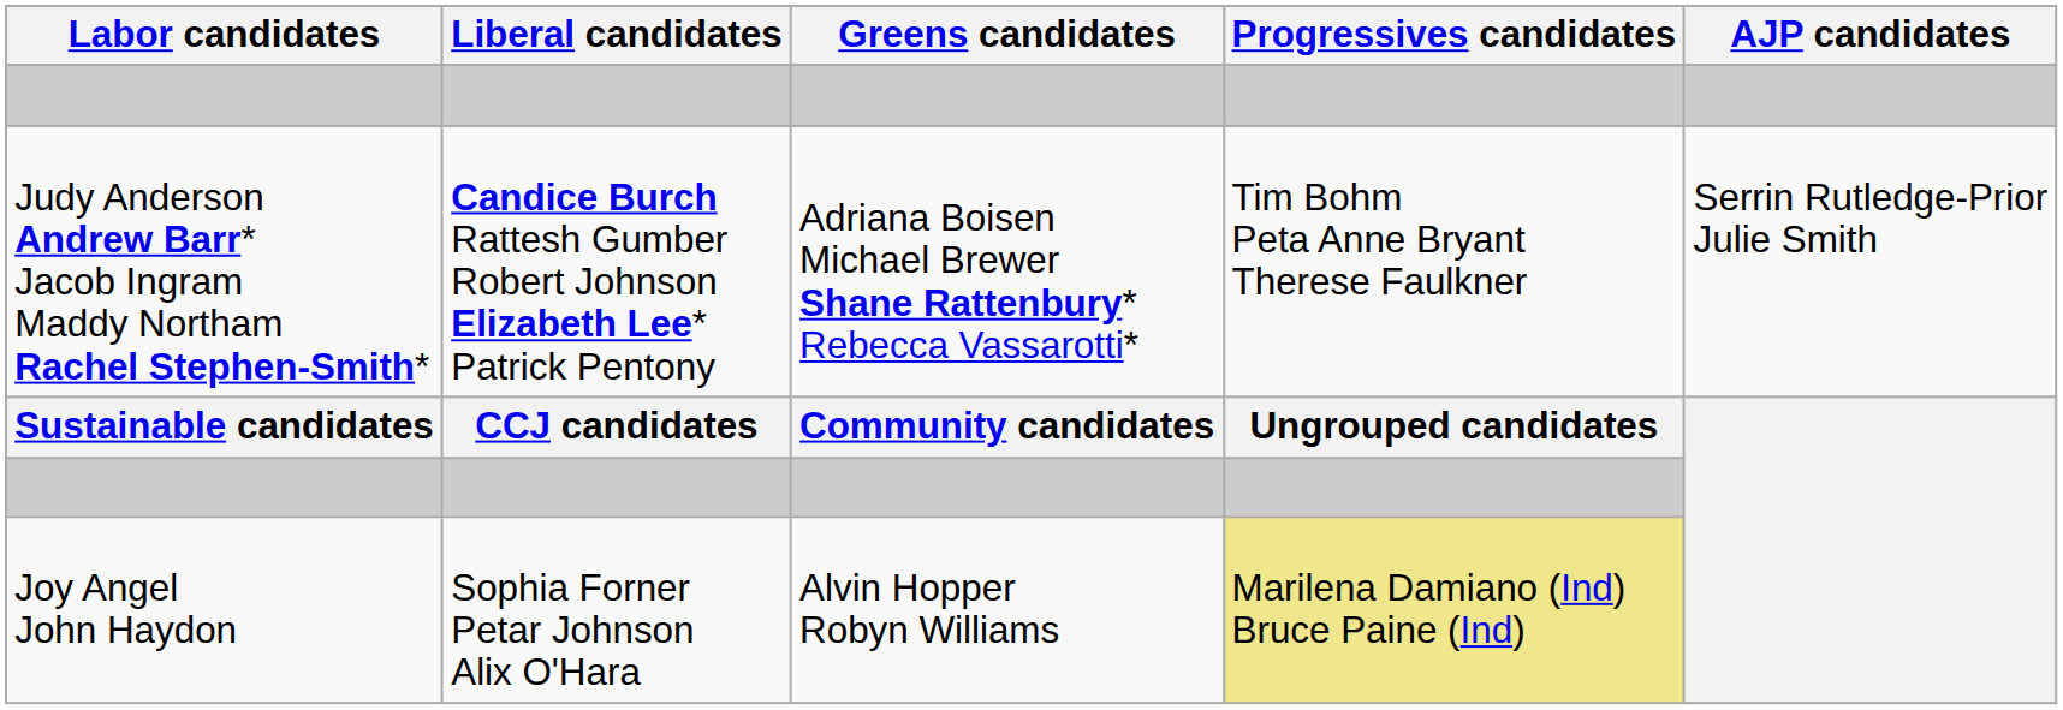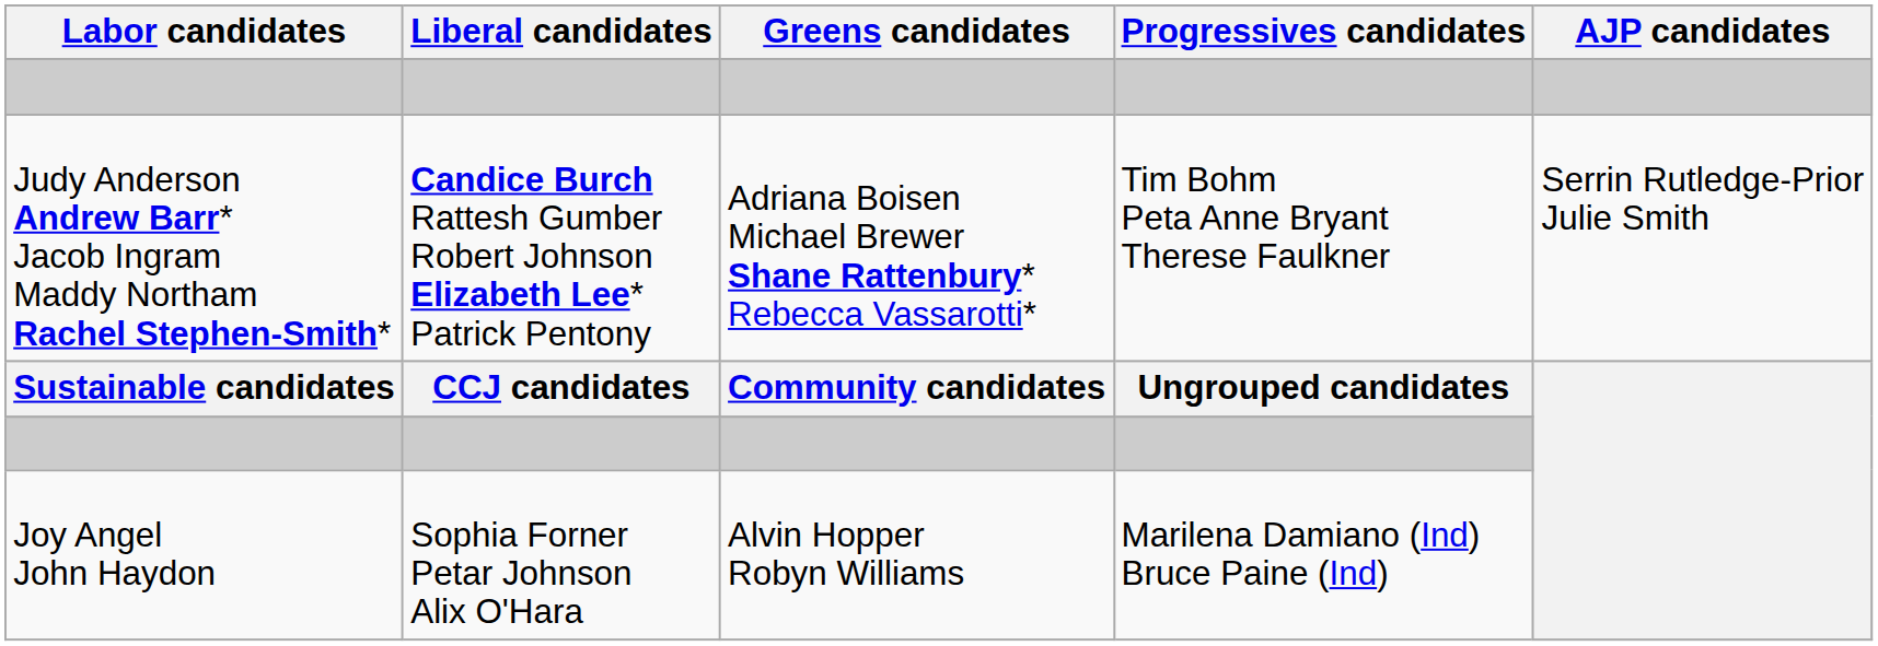Joy Angel John Haydon | Progressives candidates: khaki background -> no background
